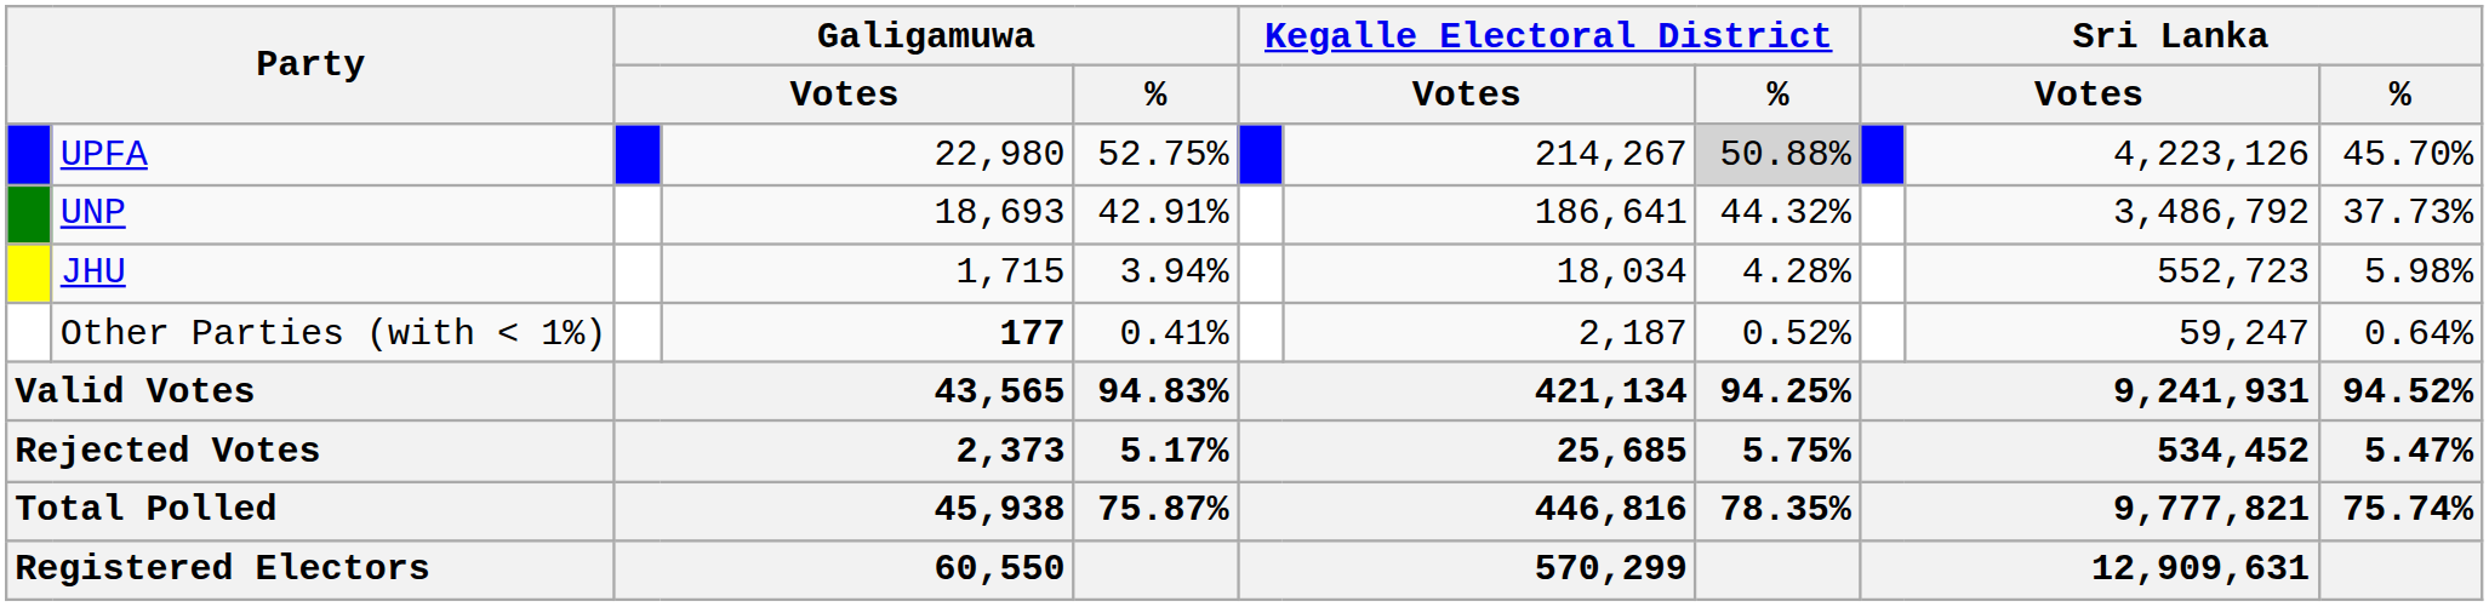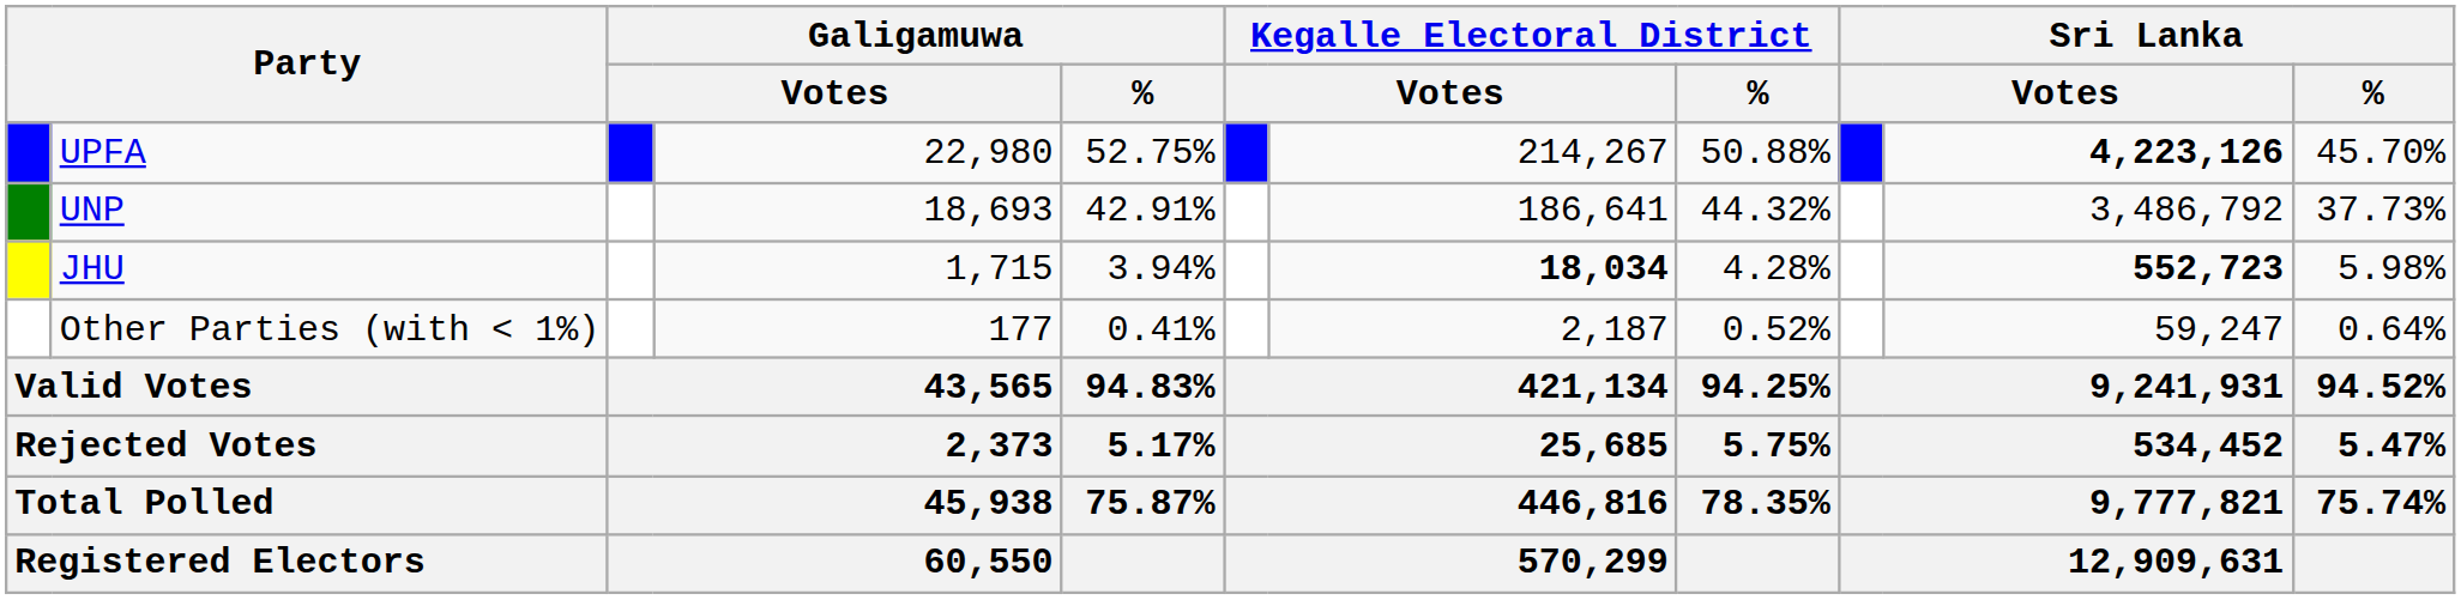UPFA | Kegalle Electoral District / %: lightgrey background -> no background
UPFA | column 10: normal -> bold
JHU | column 7: normal -> bold
JHU | column 10: normal -> bold
Other Parties (with < 1%) | column 4: bold -> normal
